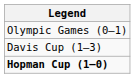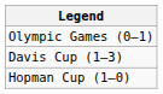row 4 | column 1: bold -> normal
